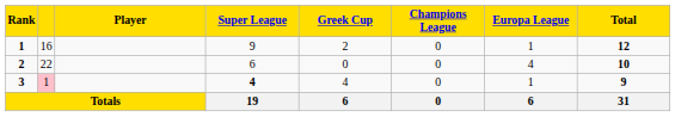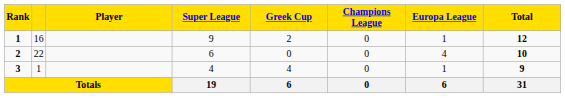3 | column 2: pink background -> no background
3 | Super League: bold -> normal
